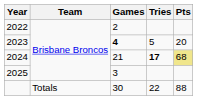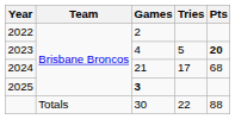2023 | Games: bold -> normal
2023 | Pts: normal -> bold
2024 | Tries: bold -> normal
2024 | Pts: khaki background -> no background
2025 | Games: normal -> bold
